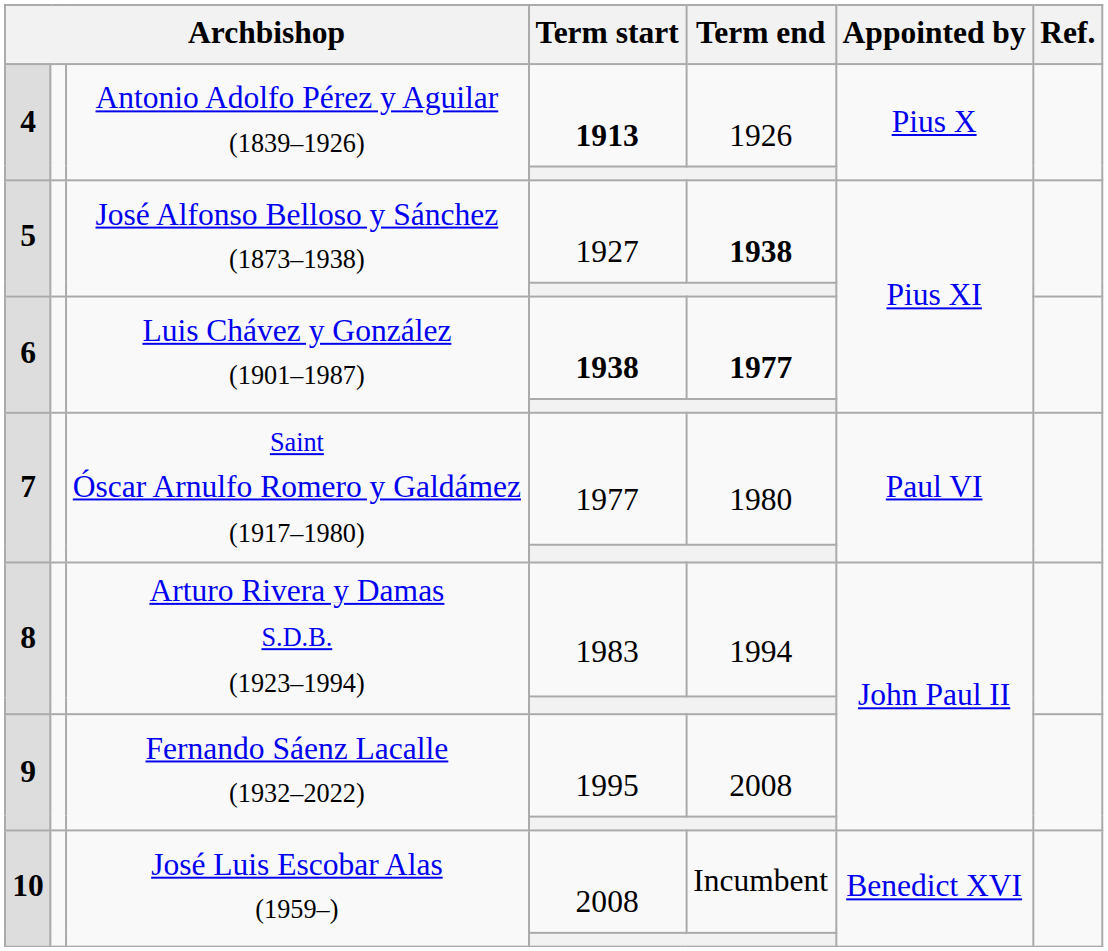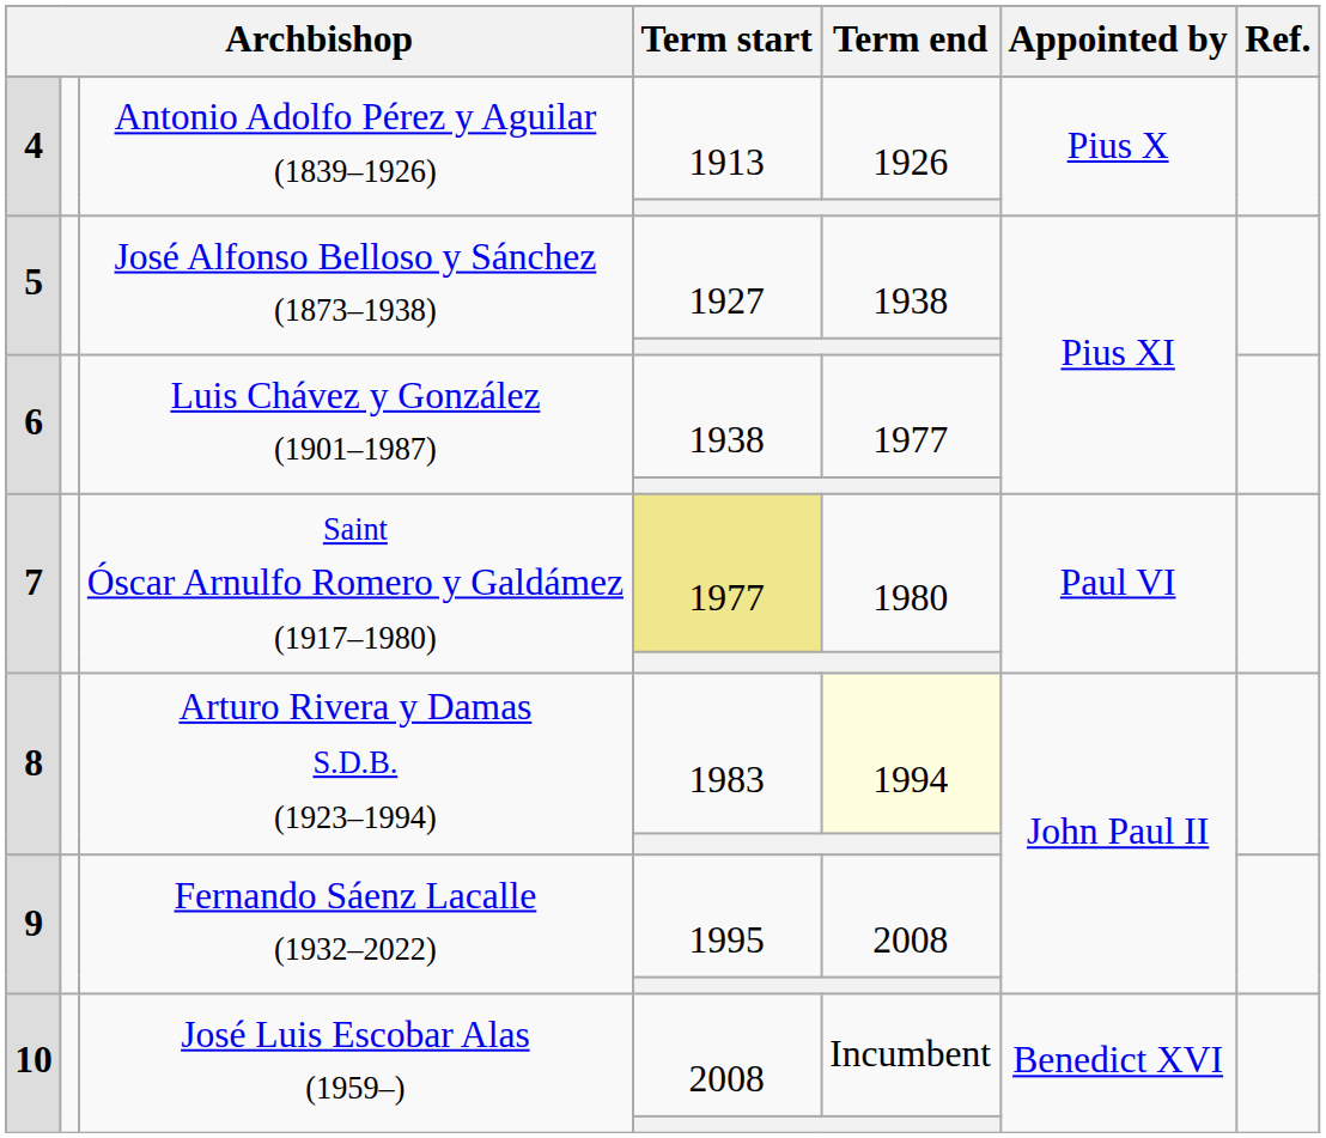row 2 | Term start: bold -> normal
row 4 | Term end: bold -> normal
row 6 | Term start: bold -> normal
row 6 | Term end: bold -> normal
row 8 | Term start: no background -> khaki background
row 10 | Term end: no background -> lightyellow background
